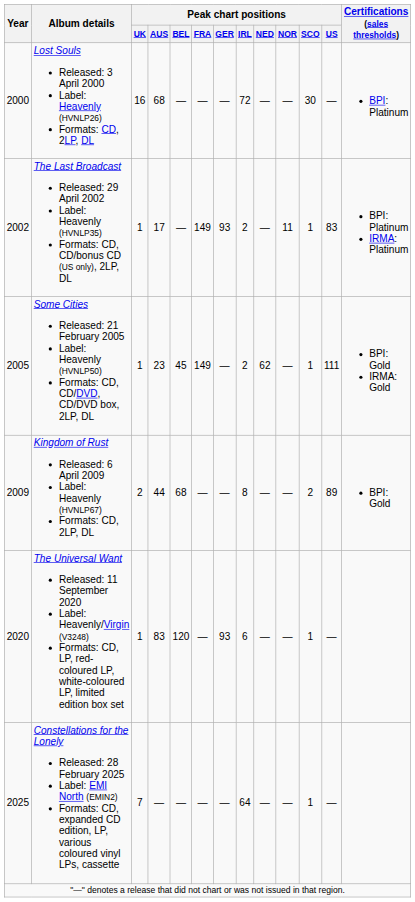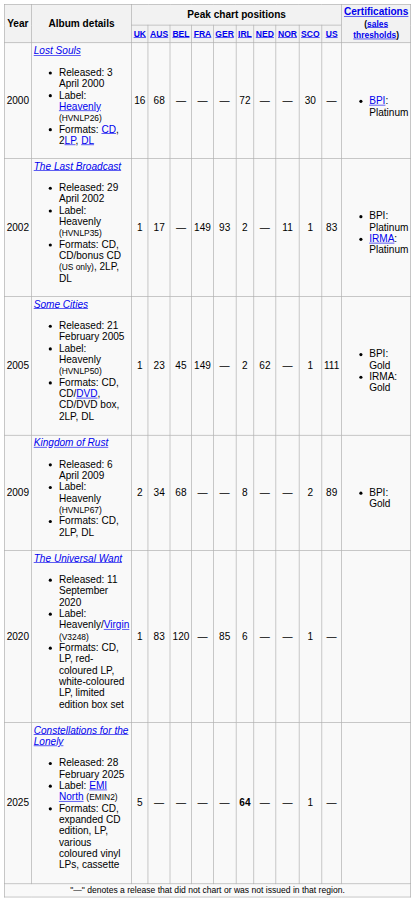row 6 | Peak chart positions / AUS: 44 -> 34
row 7 | Peak chart positions / GER: 93 -> 85
row 8 | Peak chart positions / UK: 7 -> 5
row 8 | Peak chart positions / IRL: normal -> bold
